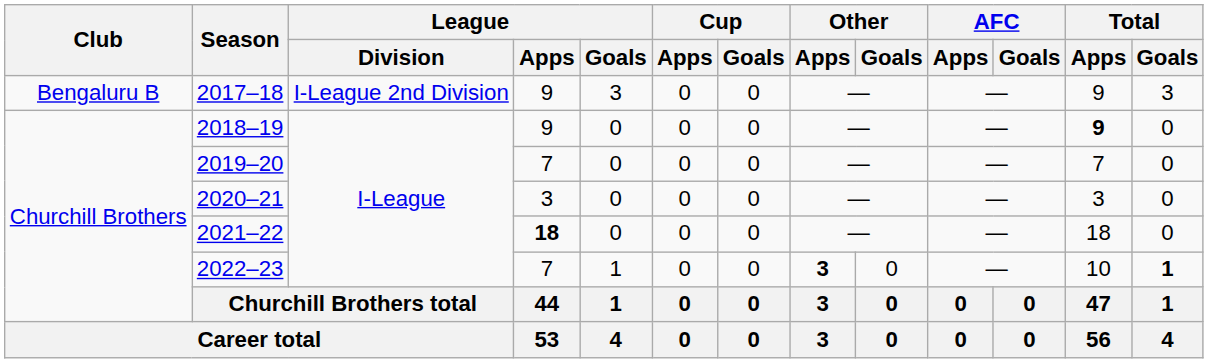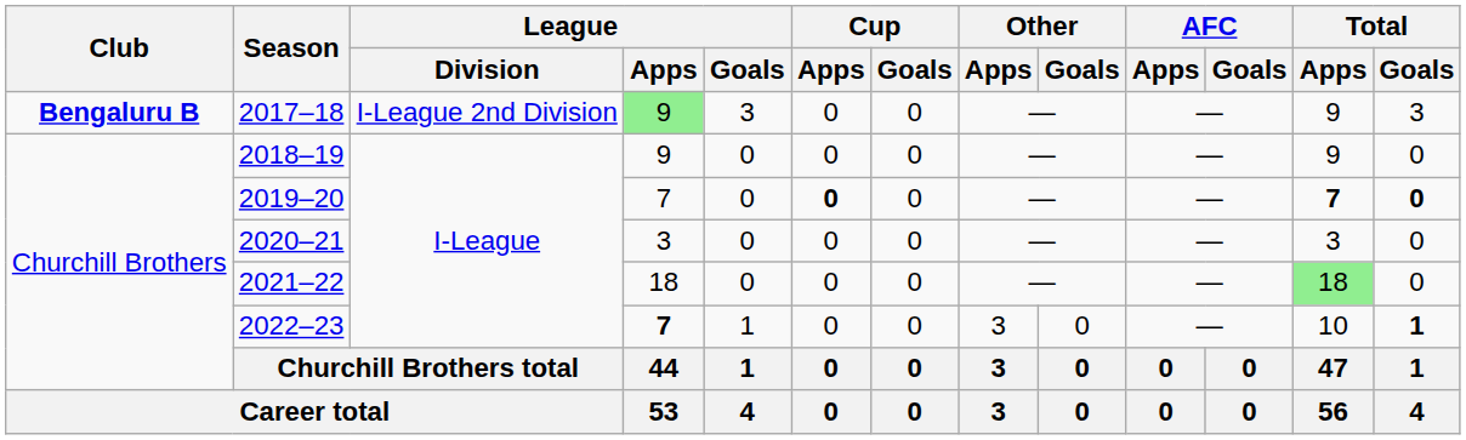2017–18 | Club: normal -> bold
2017–18 | League / Apps: no background -> lightgreen background
2018–19 | Total / Apps: bold -> normal
2019–20 | Cup / Apps: normal -> bold
2019–20 | Total / Apps: normal -> bold
2019–20 | Total / Goals: normal -> bold
2021–22 | League / Apps: bold -> normal
2021–22 | Total / Apps: no background -> lightgreen background
2022–23 | League / Apps: normal -> bold
2022–23 | Other / Apps: bold -> normal
